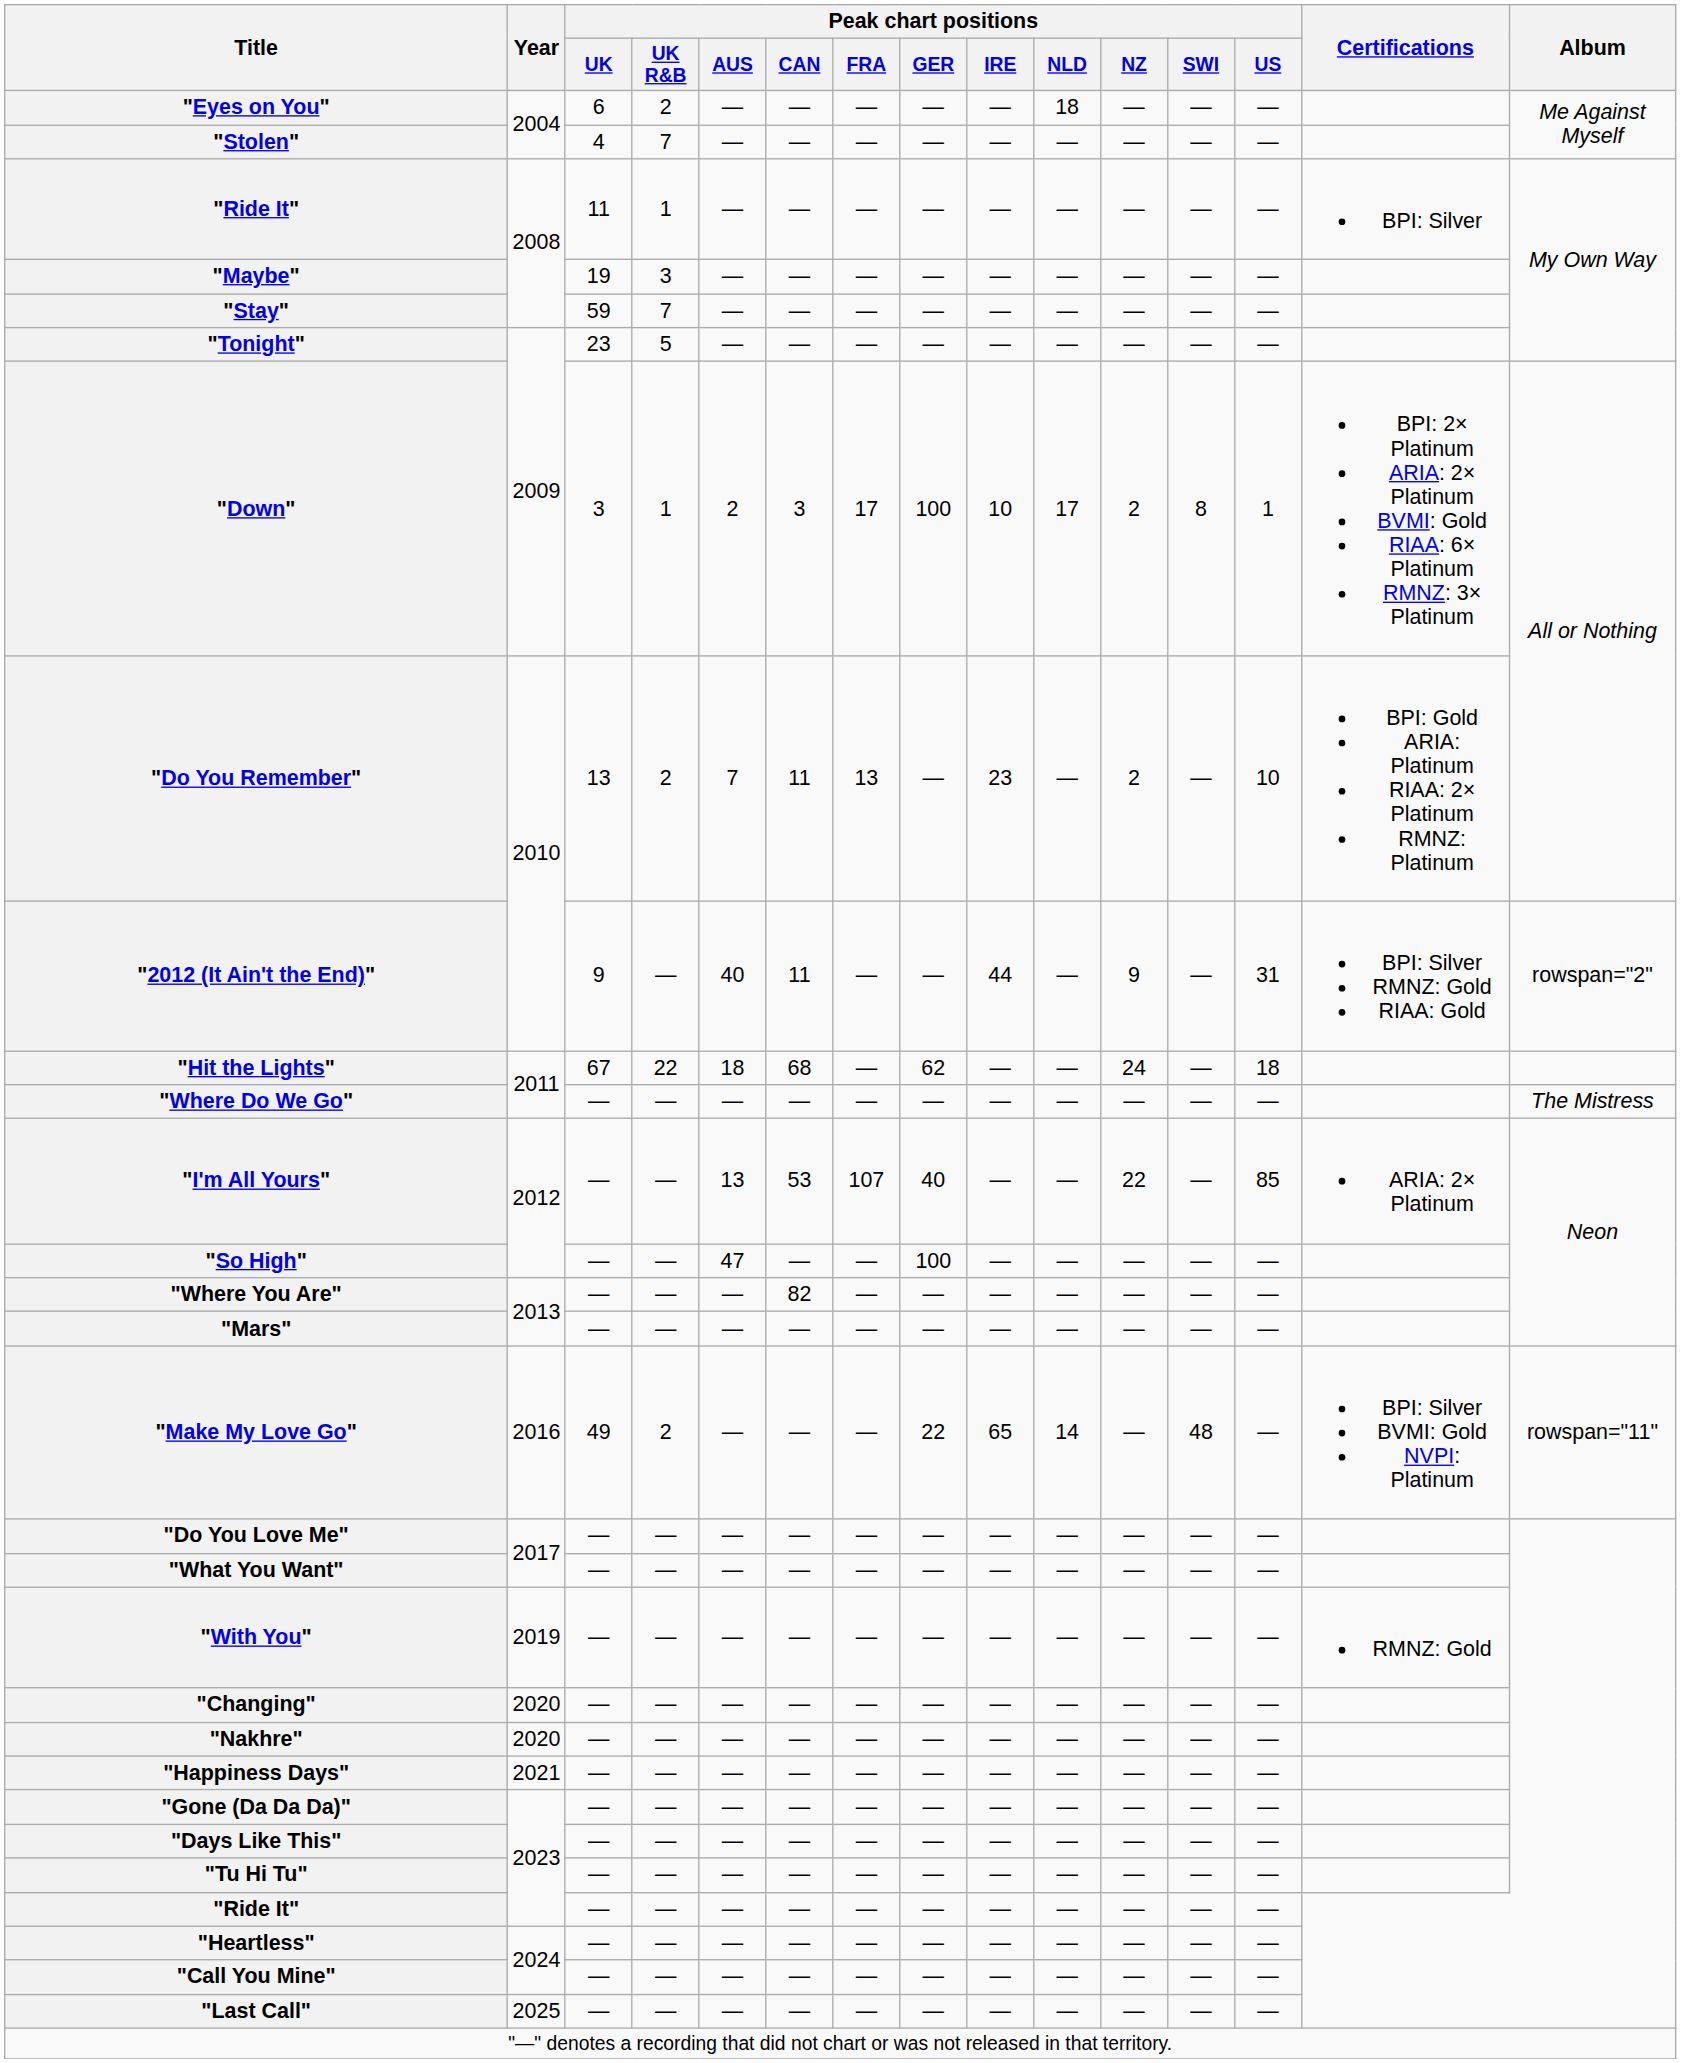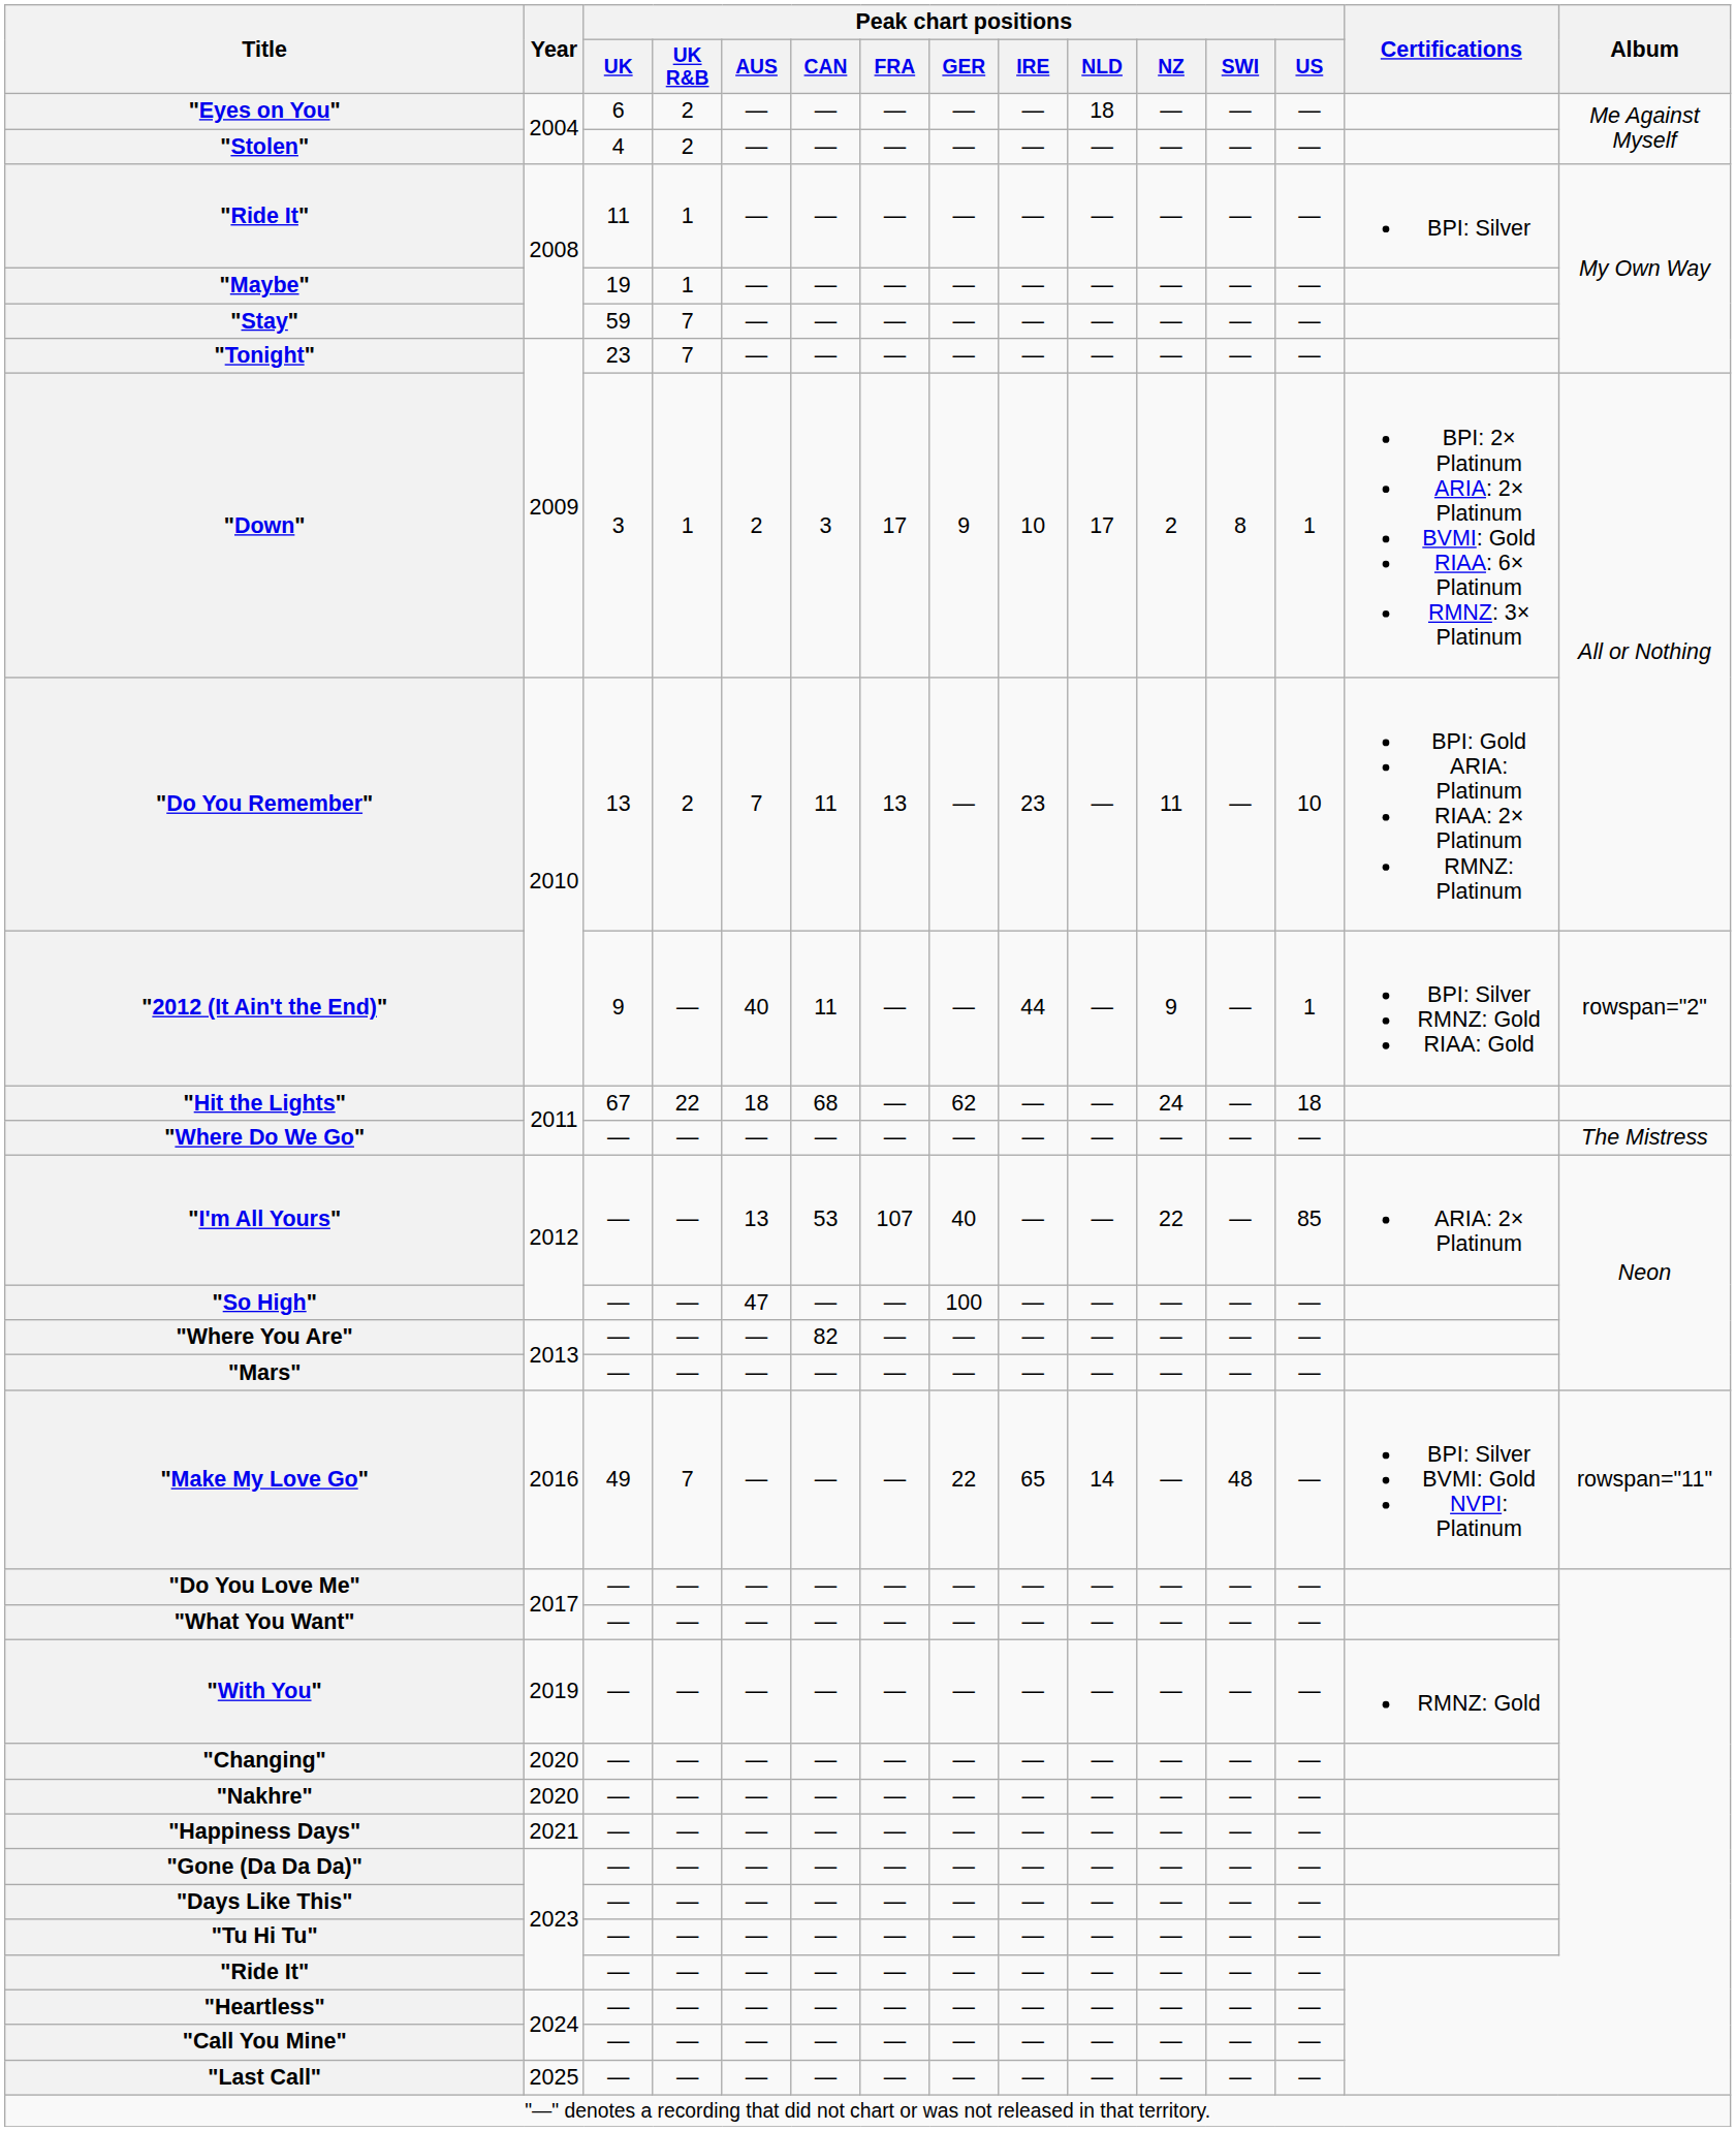"Stolen" | Peak chart positions / UK R&B: 7 -> 2
"Maybe" | Peak chart positions / UK R&B: 3 -> 1
"Tonight" | Peak chart positions / UK R&B: 5 -> 7
"Down" | Peak chart positions / GER: 100 -> 9
"Do You Remember" | Peak chart positions / NZ: 2 -> 11
"2012 (It Ain't the End)" | Peak chart positions / US: 31 -> 1
"Make My Love Go" | Peak chart positions / UK R&B: 2 -> 7
